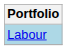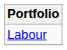row 2 | column 1: lightblue background -> no background
